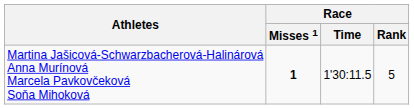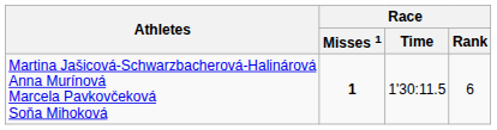row 3 | Race / Rank: 5 -> 6
